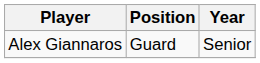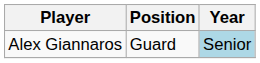Alex Giannaros | Year: no background -> lightblue background
